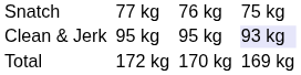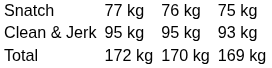Clean & Jerk | column 4: lavender background -> no background
